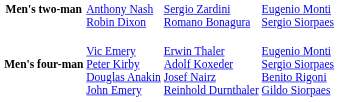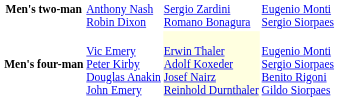Men's four-man | column 3: no background -> lightyellow background
